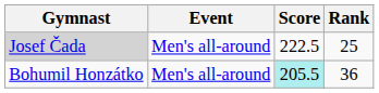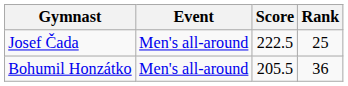row 2 | Gymnast: lightgrey background -> no background
row 3 | Score: paleturquoise background -> no background
